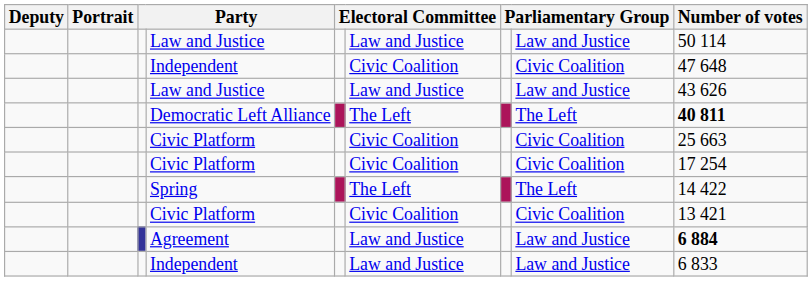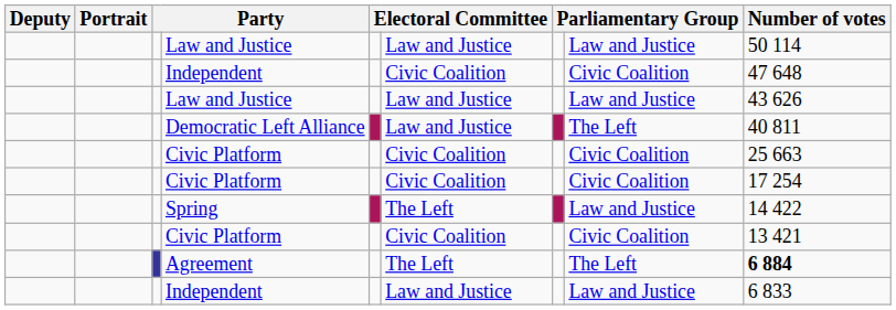Democratic Left Alliance | column 6: The Left -> Law and Justice
Democratic Left Alliance | Number of votes: bold -> normal
Spring | column 8: The Left -> Law and Justice
Agreement | column 6: Law and Justice -> The Left
Agreement | column 8: Law and Justice -> The Left
